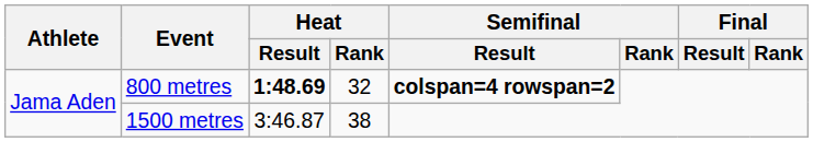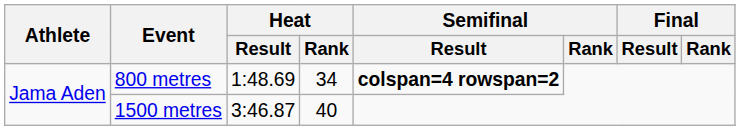800 metres | Heat / Result: bold -> normal
800 metres | Heat / Rank: 32 -> 34
1500 metres | Heat / Rank: 38 -> 40
